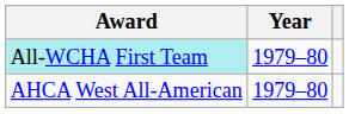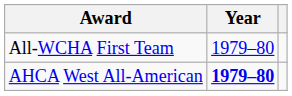row 2 | Award: paleturquoise background -> no background
row 3 | Year: normal -> bold
